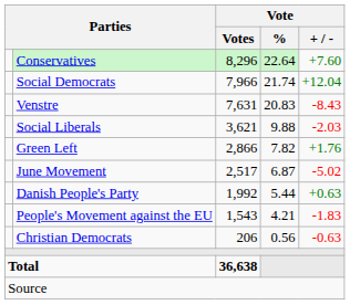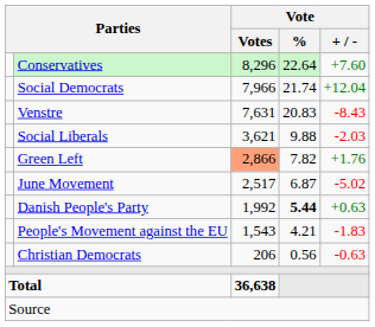Green Left | Vote / Votes: no background -> lightsalmon background
Danish People's Party | Vote / %: normal -> bold
